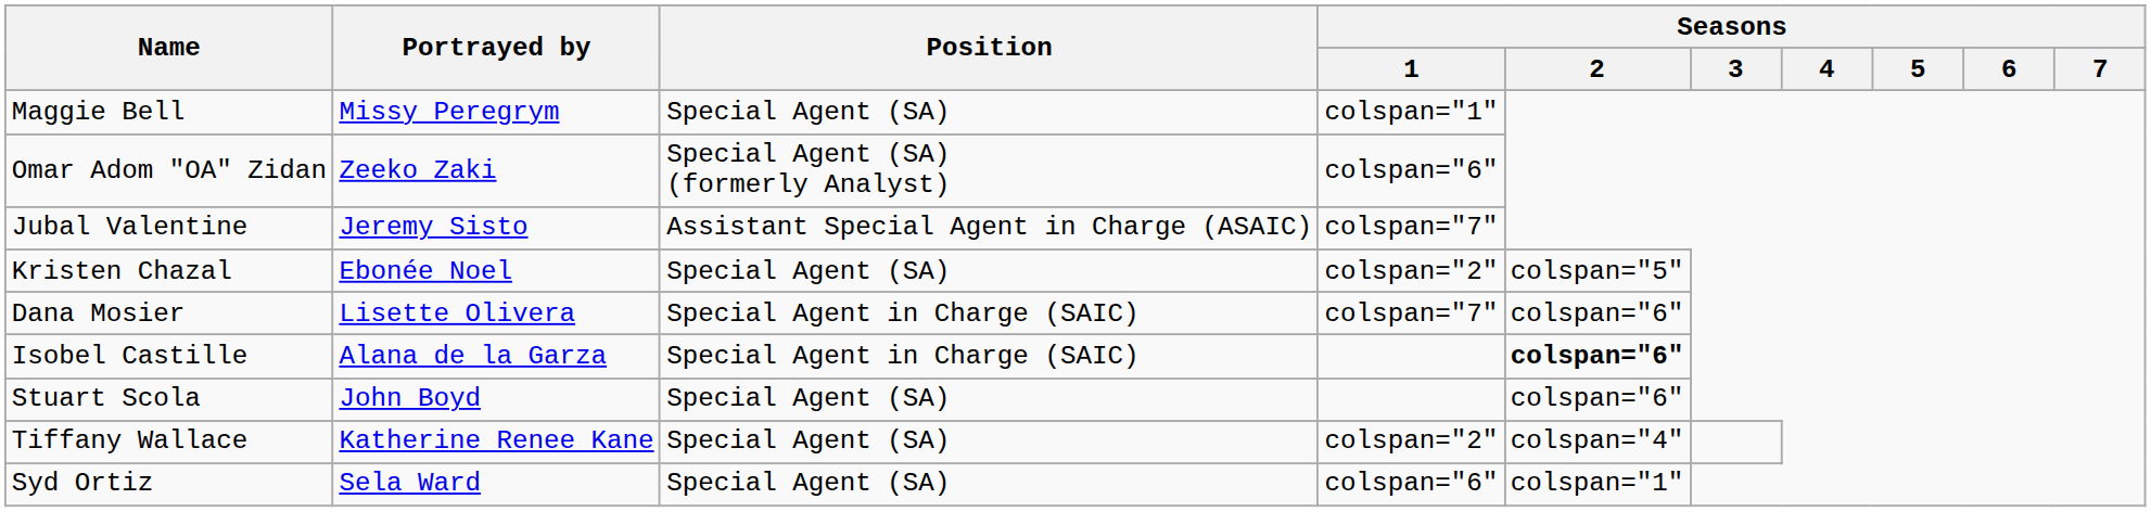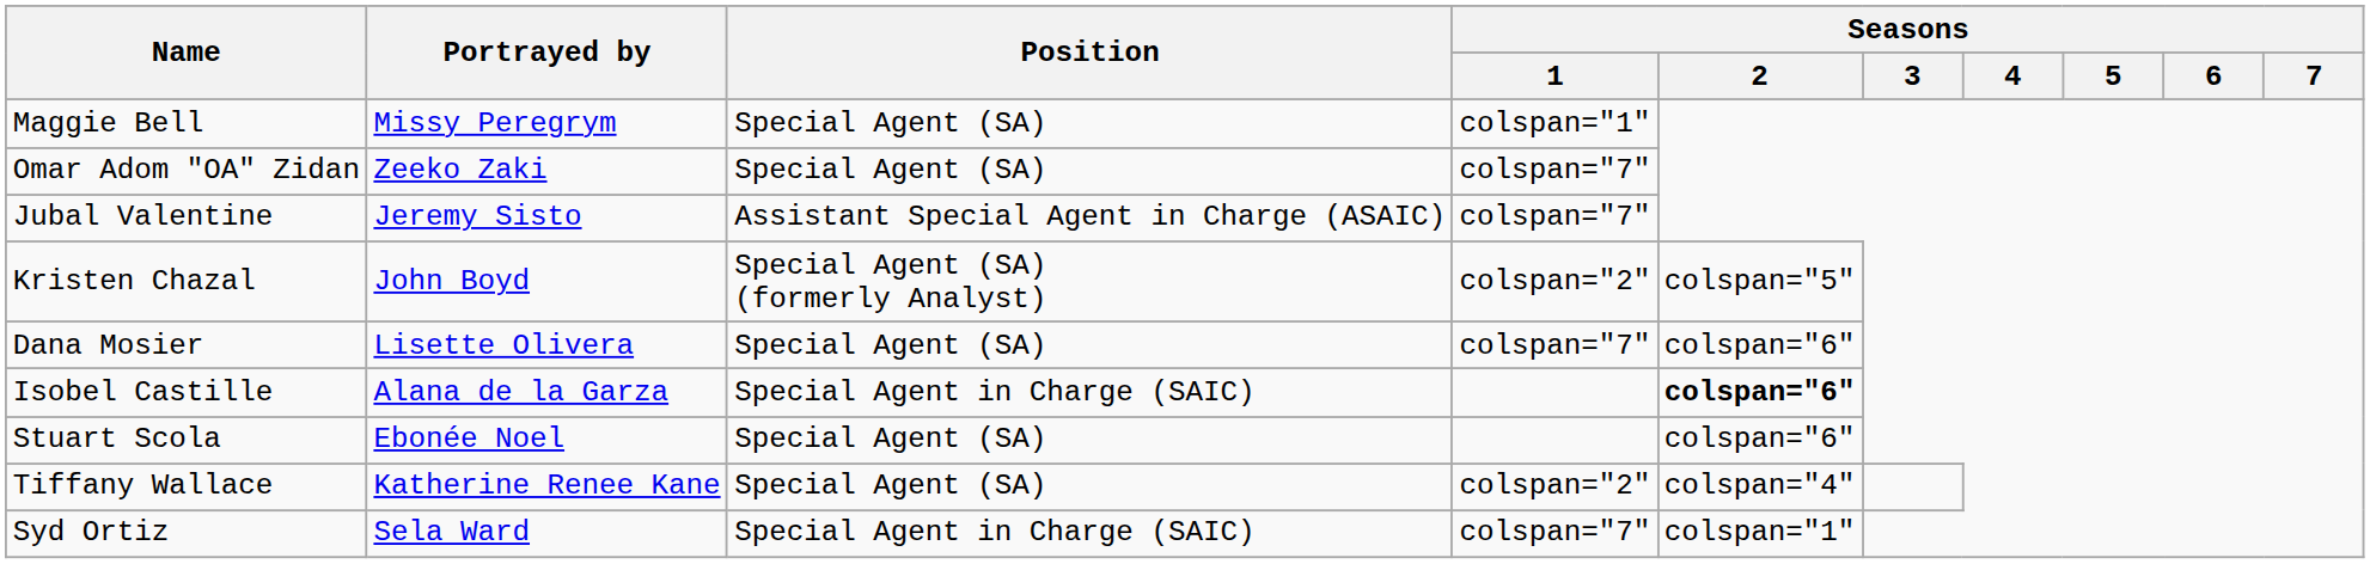Omar Adom "OA" Zidan | Position: Special Agent (SA) (formerly Analyst) -> Special Agent (SA)
Omar Adom "OA" Zidan | Seasons / 1: colspan="6" -> colspan="7"
Kristen Chazal | Portrayed by: Ebonée Noel -> John Boyd
Kristen Chazal | Position: Special Agent (SA) -> Special Agent (SA) (formerly Analyst)
Dana Mosier | Position: Special Agent in Charge (SAIC) -> Special Agent (SA)
Stuart Scola | Portrayed by: John Boyd -> Ebonée Noel
Syd Ortiz | Position: Special Agent (SA) -> Special Agent in Charge (SAIC)
Syd Ortiz | Seasons / 1: colspan="6" -> colspan="7"
